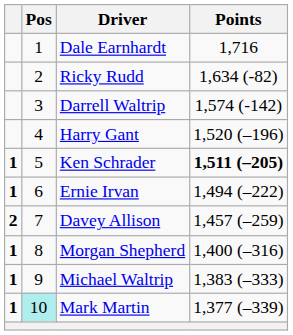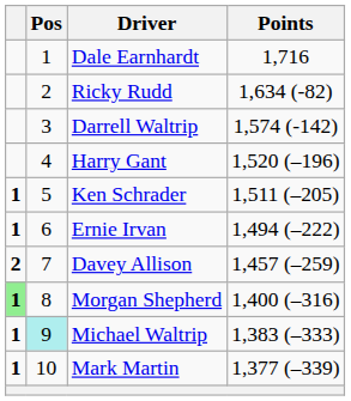Ken Schrader | Points: bold -> normal
Morgan Shepherd | column 1: no background -> lightgreen background
Michael Waltrip | Pos: no background -> paleturquoise background
Mark Martin | Pos: paleturquoise background -> no background
